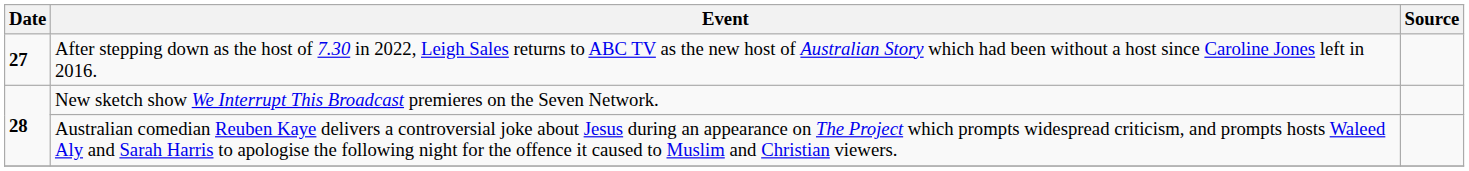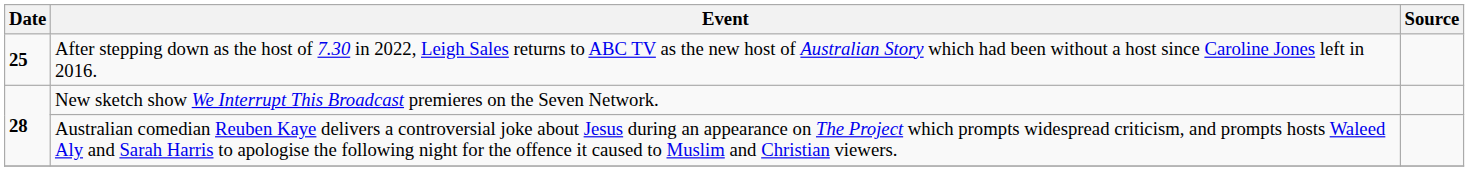row 2 | Date: 27 -> 25
